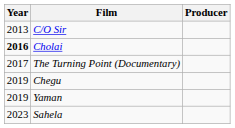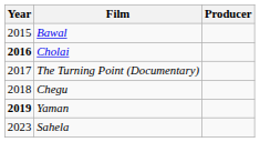- row: 2013 | C/O Sir
+ row: 2015 | Bawal
Chegu | Year: 2019 -> 2018
Yaman | Year: normal -> bold
